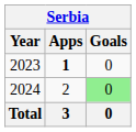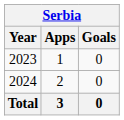2023 | Apps: bold -> normal
2024 | Goals: lightgreen background -> no background
